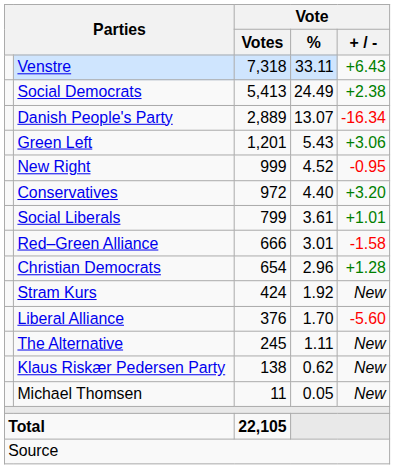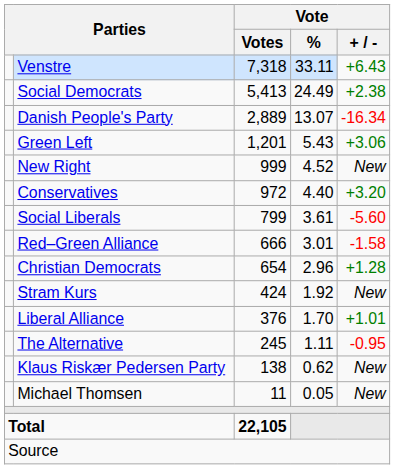New Right | Vote / + / -: -0.95 -> New
Social Liberals | Vote / + / -: +1.01 -> -5.60
Liberal Alliance | Vote / + / -: -5.60 -> +1.01
The Alternative | Vote / + / -: New -> -0.95
